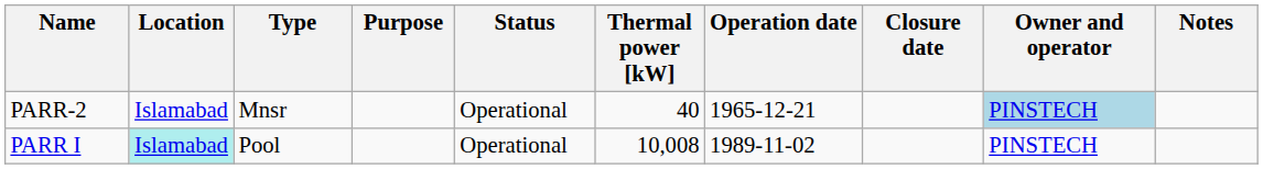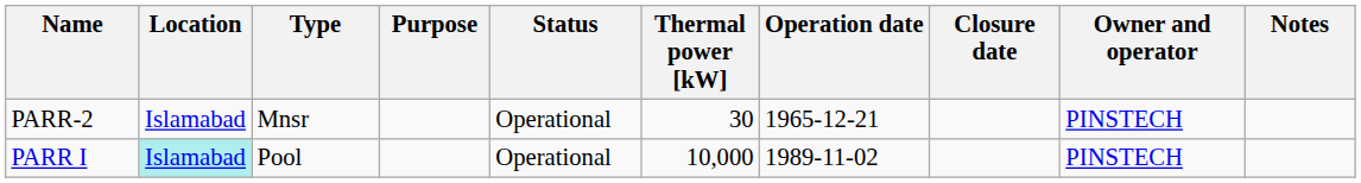PARR-2 | Thermal power [kW]: 40 -> 30
PARR-2 | Owner and operator: lightblue background -> no background
PARR I | Thermal power [kW]: 10,008 -> 10,000
